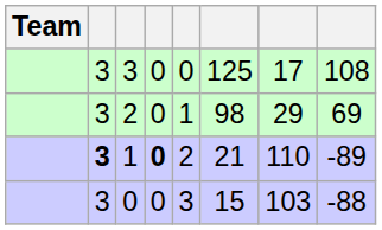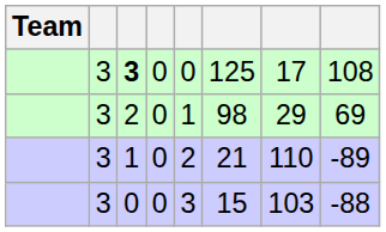row 2 | column 3: normal -> bold
row 4 | column 2: bold -> normal
row 4 | column 4: bold -> normal
